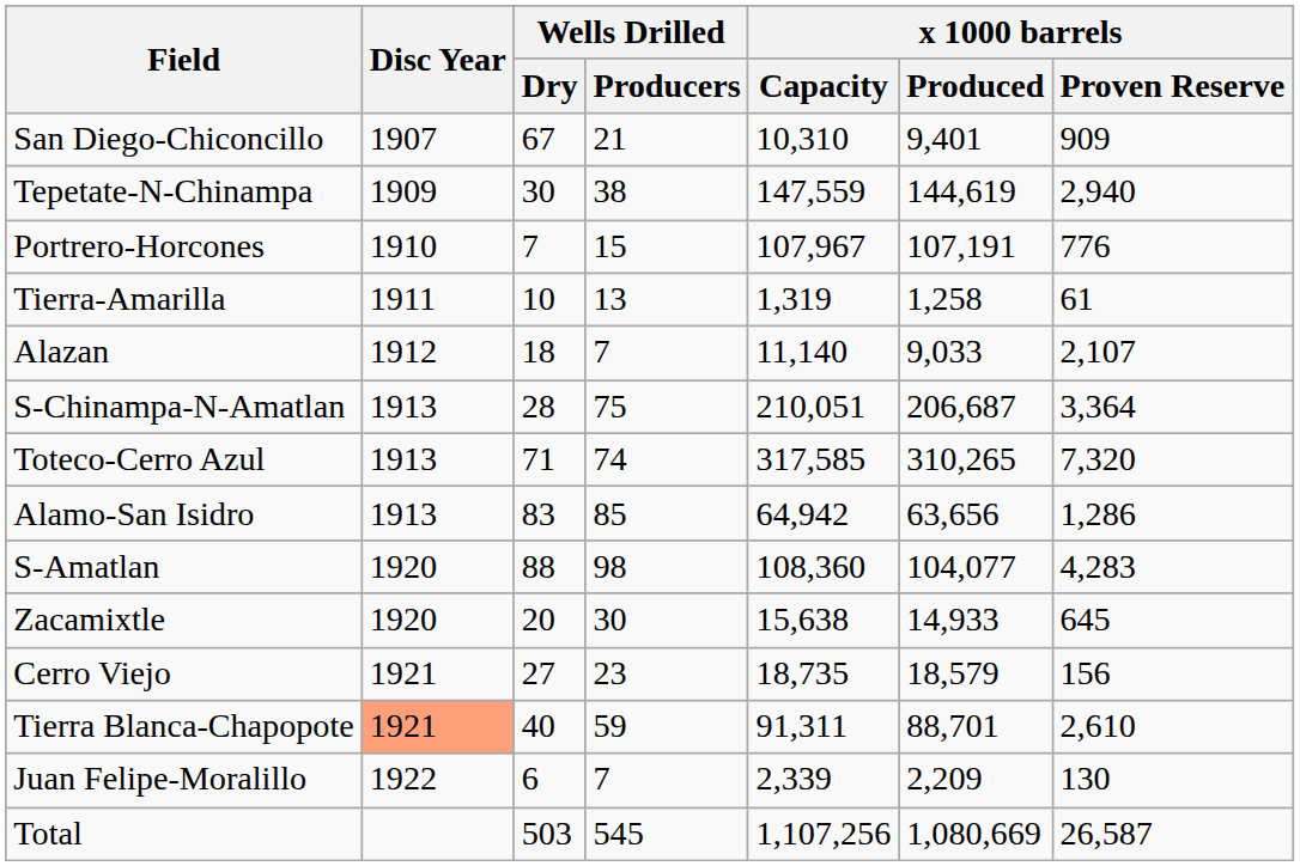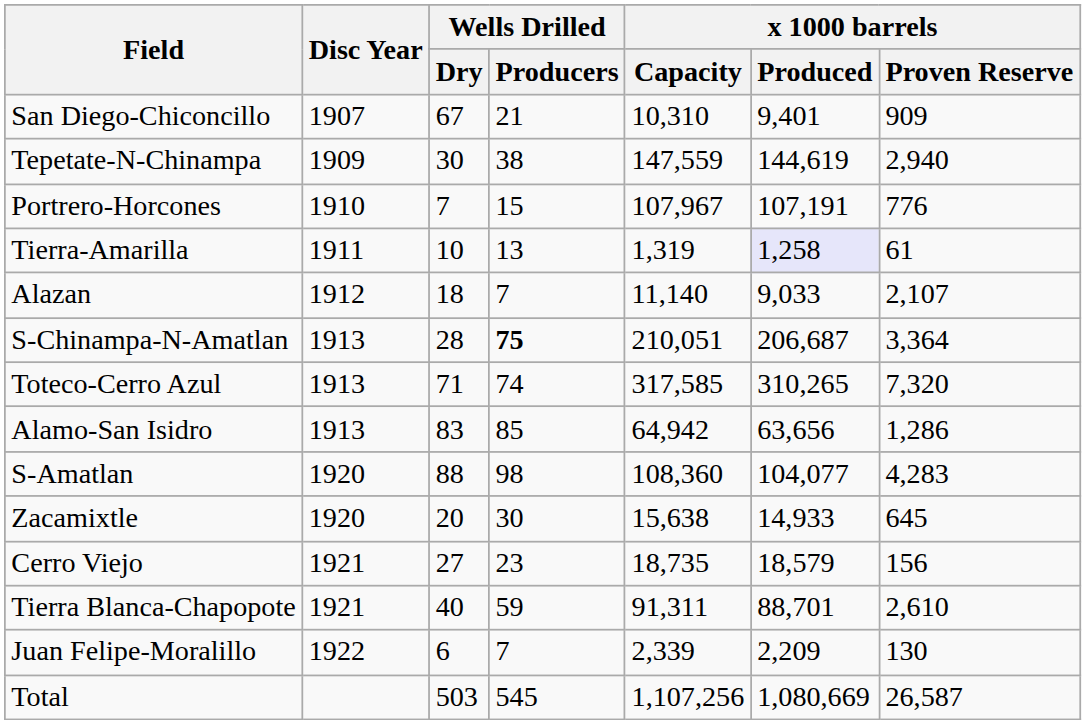Tierra-Amarilla | x 1000 barrels / Produced: no background -> lavender background
S-Chinampa-N-Amatlan | Wells Drilled / Producers: normal -> bold
Tierra Blanca-Chapopote | Disc Year: lightsalmon background -> no background
